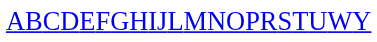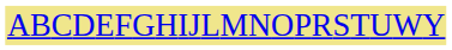row 1 | column 1: no background -> khaki background
